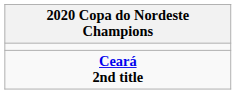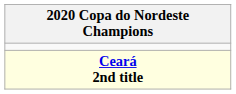row 3 | column 1: no background -> lightyellow background
